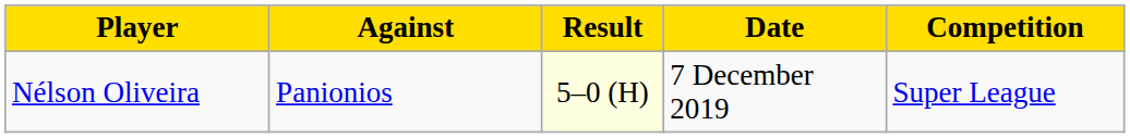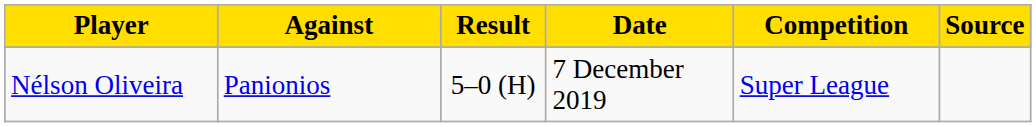+ column: Source
Nélson Oliveira | Result: lightyellow background -> no background
